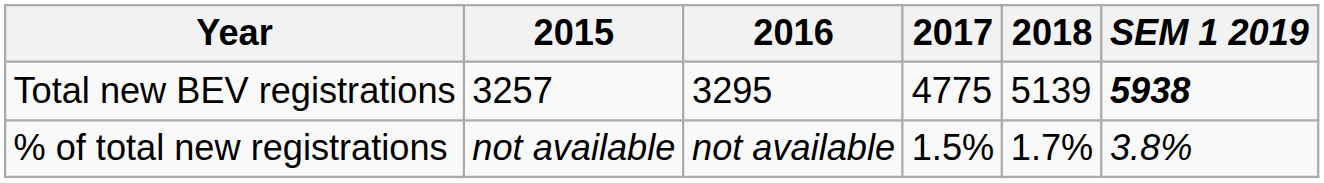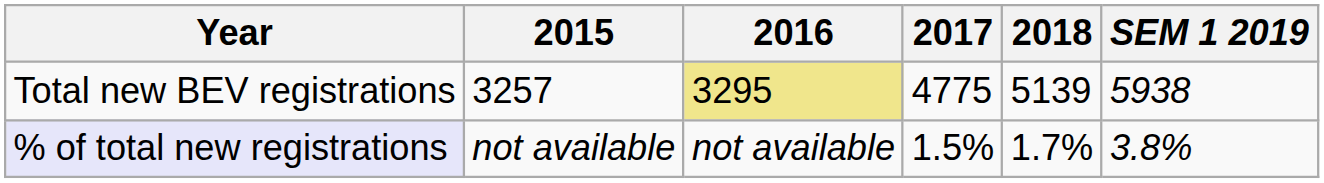row 2 | 2016: no background -> khaki background
row 2 | SEM 1 2019: bold -> normal
row 3 | Year: no background -> lavender background
